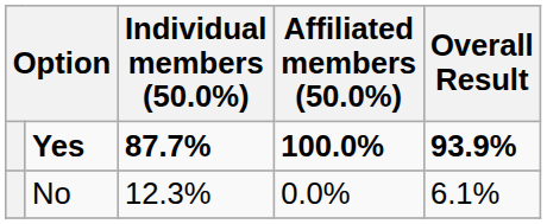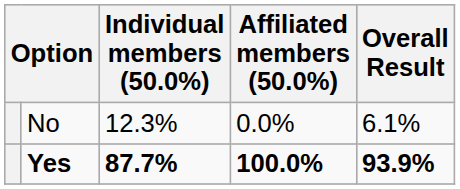rows swapped: Yes <-> No
